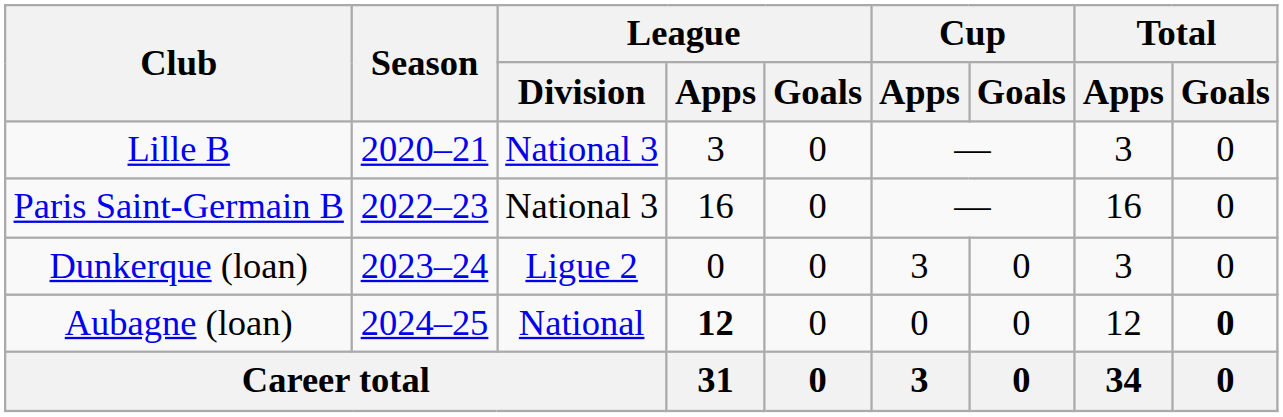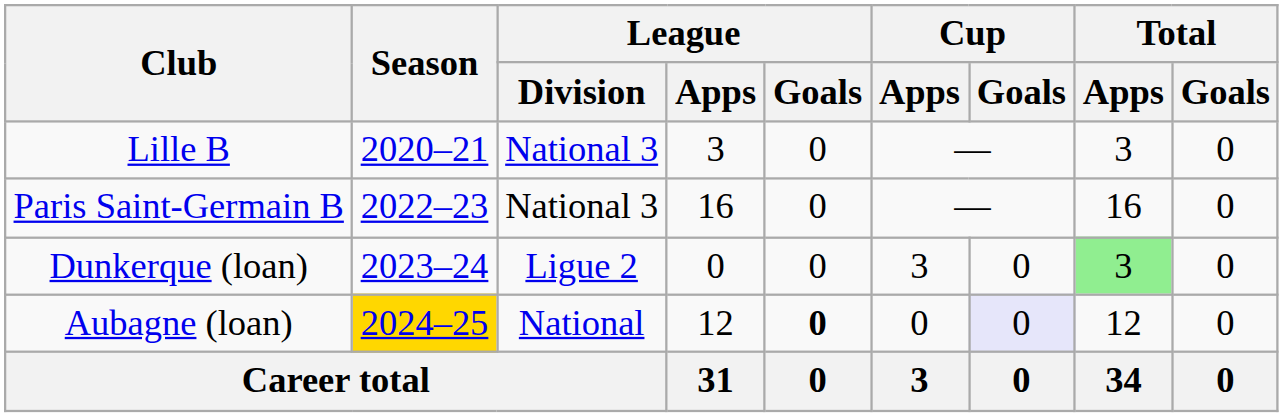Dunkerque (loan) | Total / Apps: no background -> lightgreen background
Aubagne (loan) | Season: no background -> gold background
Aubagne (loan) | League / Apps: bold -> normal
Aubagne (loan) | League / Goals: normal -> bold
Aubagne (loan) | Cup / Goals: no background -> lavender background
Aubagne (loan) | Total / Goals: bold -> normal
